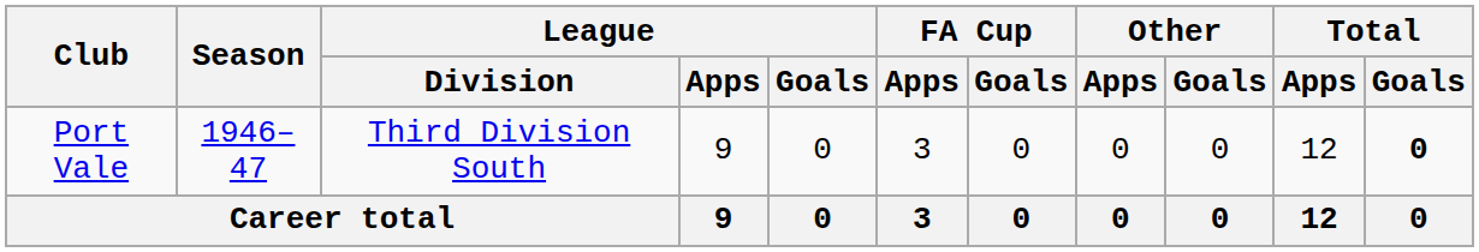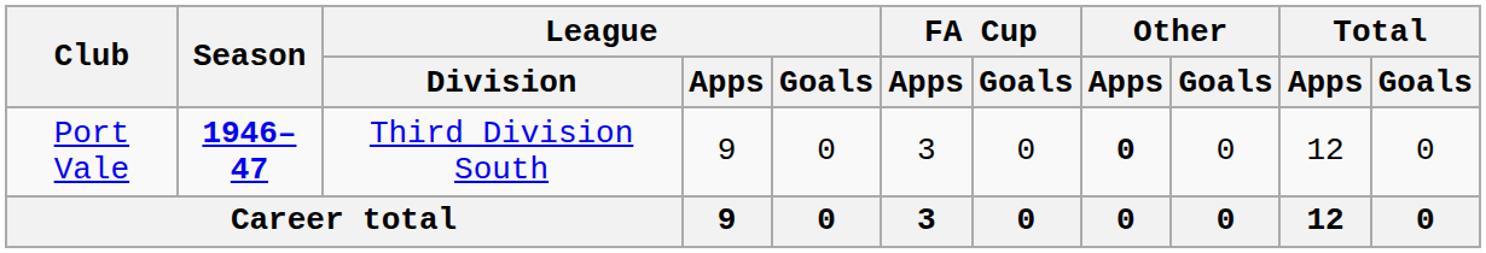Port Vale | Season: normal -> bold
Port Vale | Other / Apps: normal -> bold
Port Vale | Total / Goals: bold -> normal
